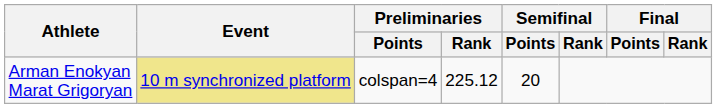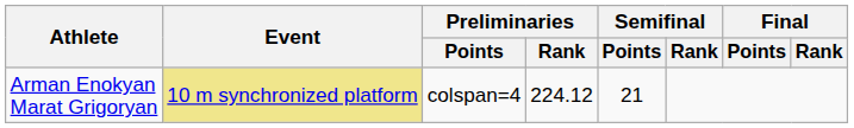Arman Enokyan Marat Grigoryan | Preliminaries / Rank: 225.12 -> 224.12
Arman Enokyan Marat Grigoryan | Semifinal / Points: 20 -> 21
